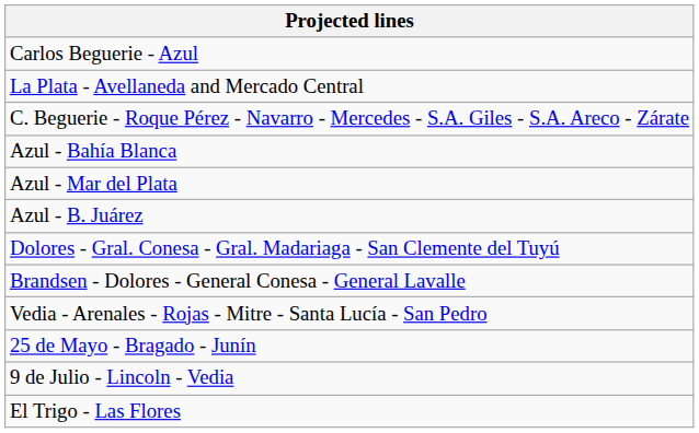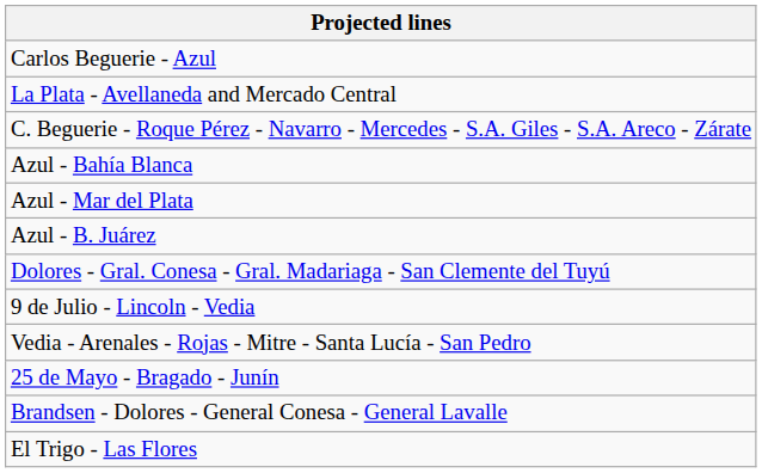row 9 | column 1: Brandsen - Dolores - General Conesa - General Lavalle -> 9 de Julio - Lincoln - Vedia
row 12 | column 1: 9 de Julio - Lincoln - Vedia -> Brandsen - Dolores - General Conesa - General Lavalle
